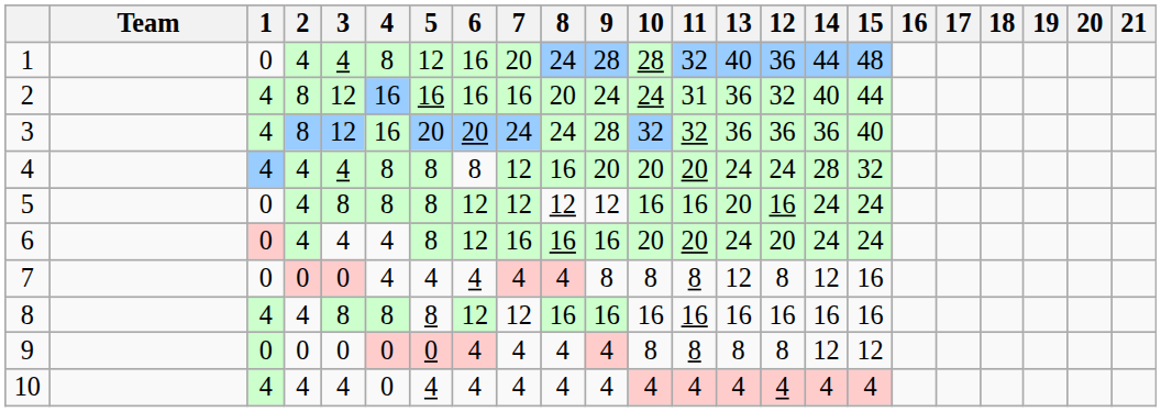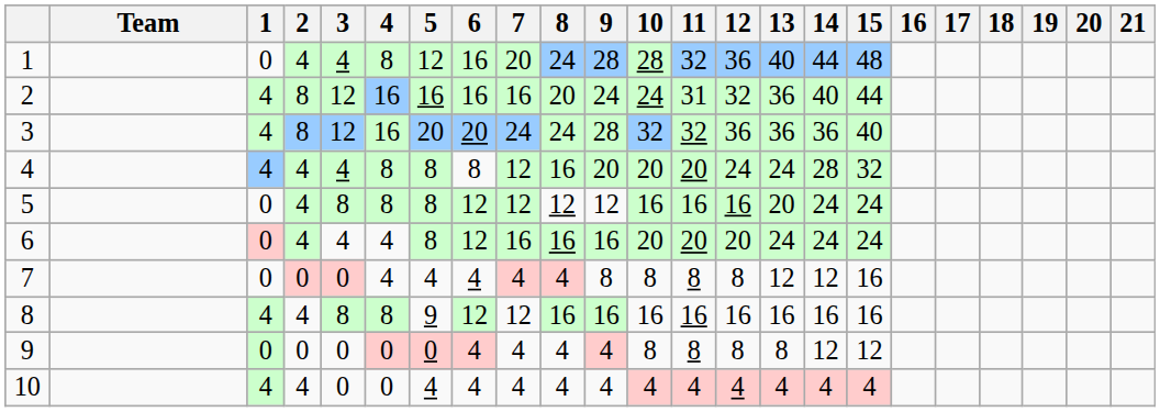columns swapped: 12 <-> 13
row 9 | 5: 8 -> 9
row 11 | 3: 4 -> 0
